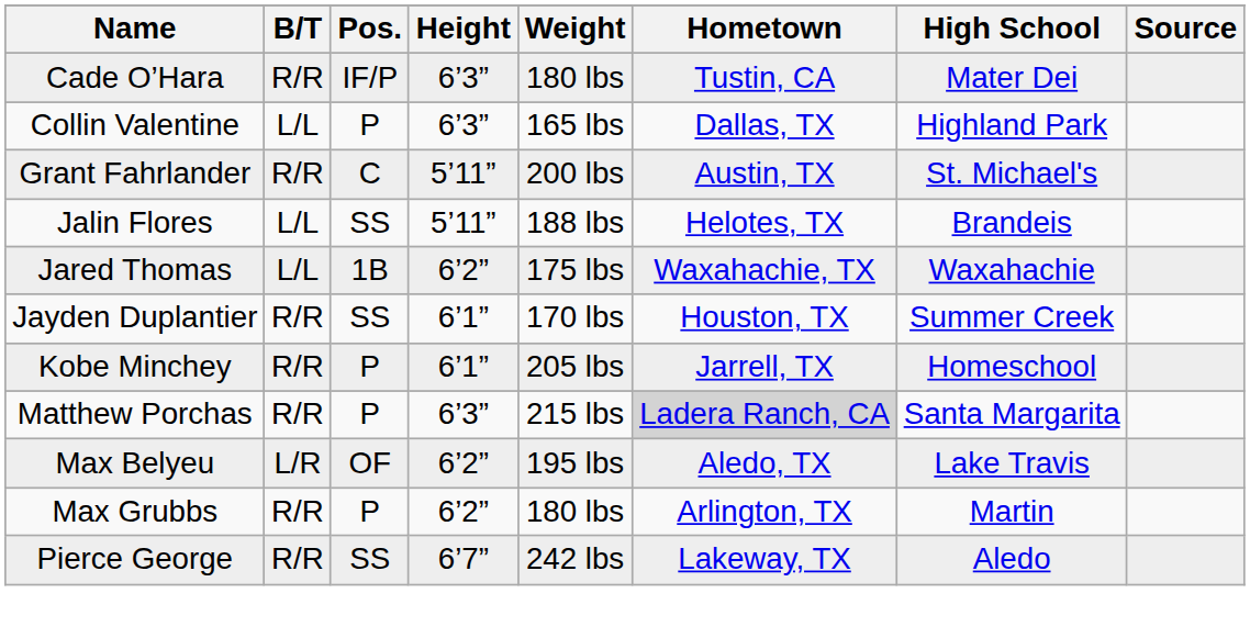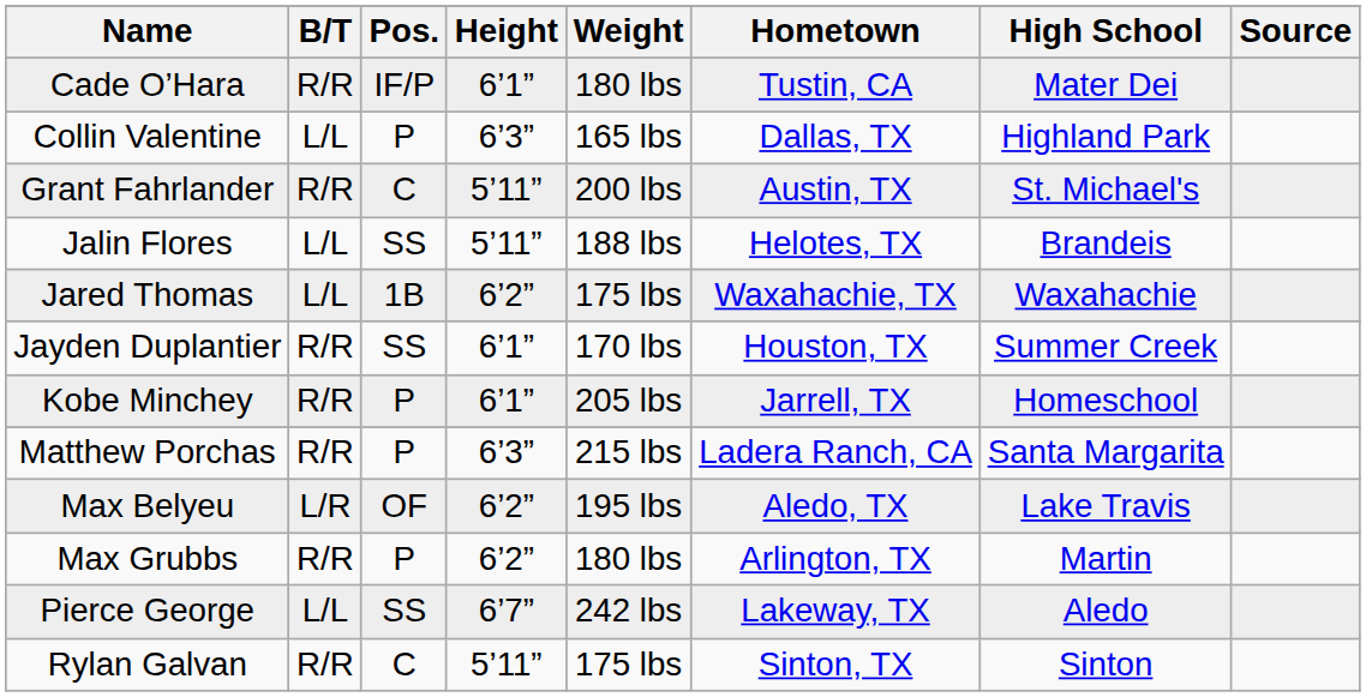Cade O’Hara | Height: 6’3” -> 6’1”
Matthew Porchas | Hometown: lightgrey background -> no background
Pierce George | B/T: R/R -> L/L
+ row: Rylan Galvan | R/R | C | 5’11” | 175 lbs | Sinton, TX | Sinton
